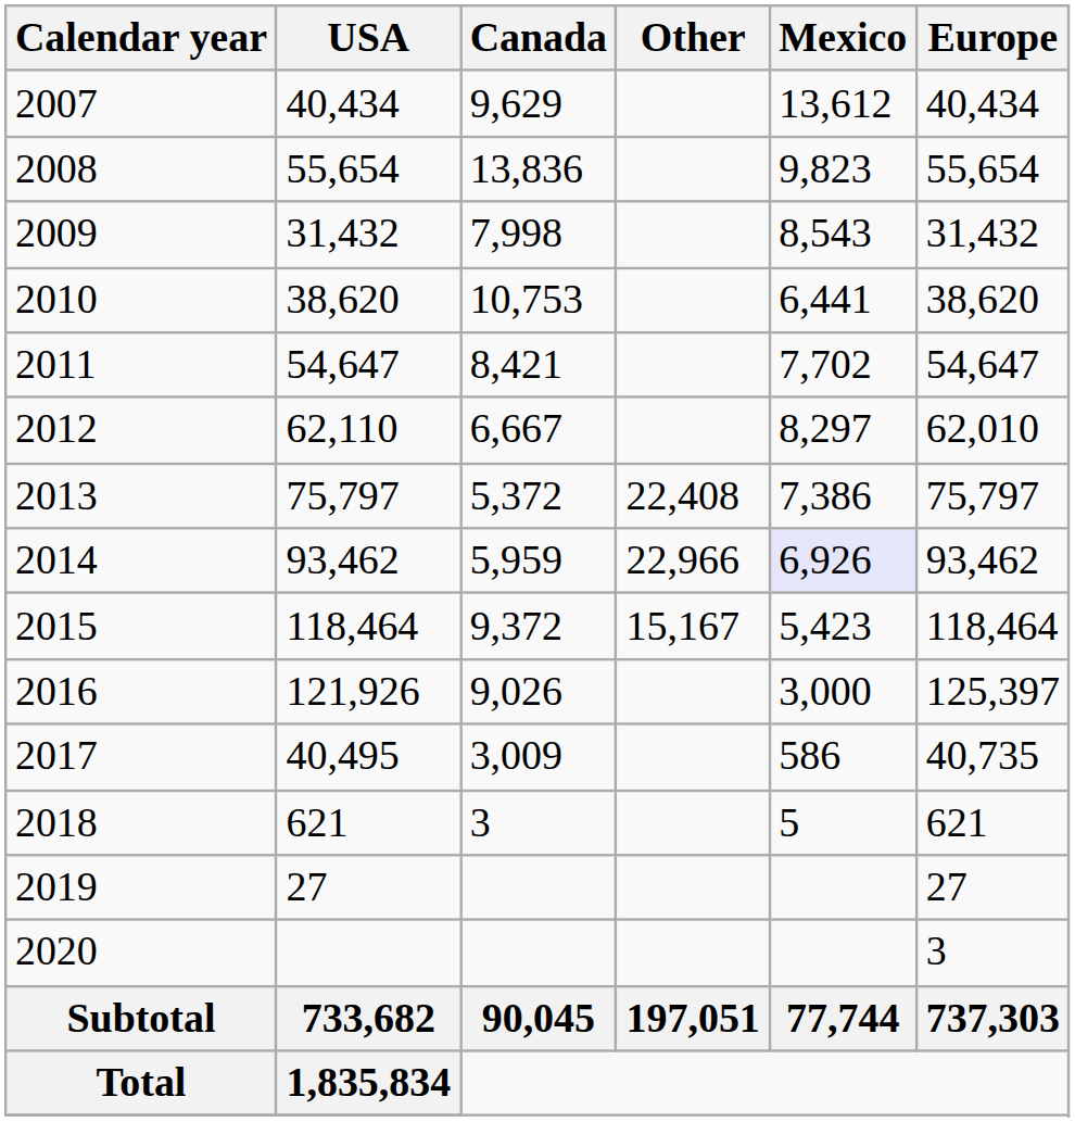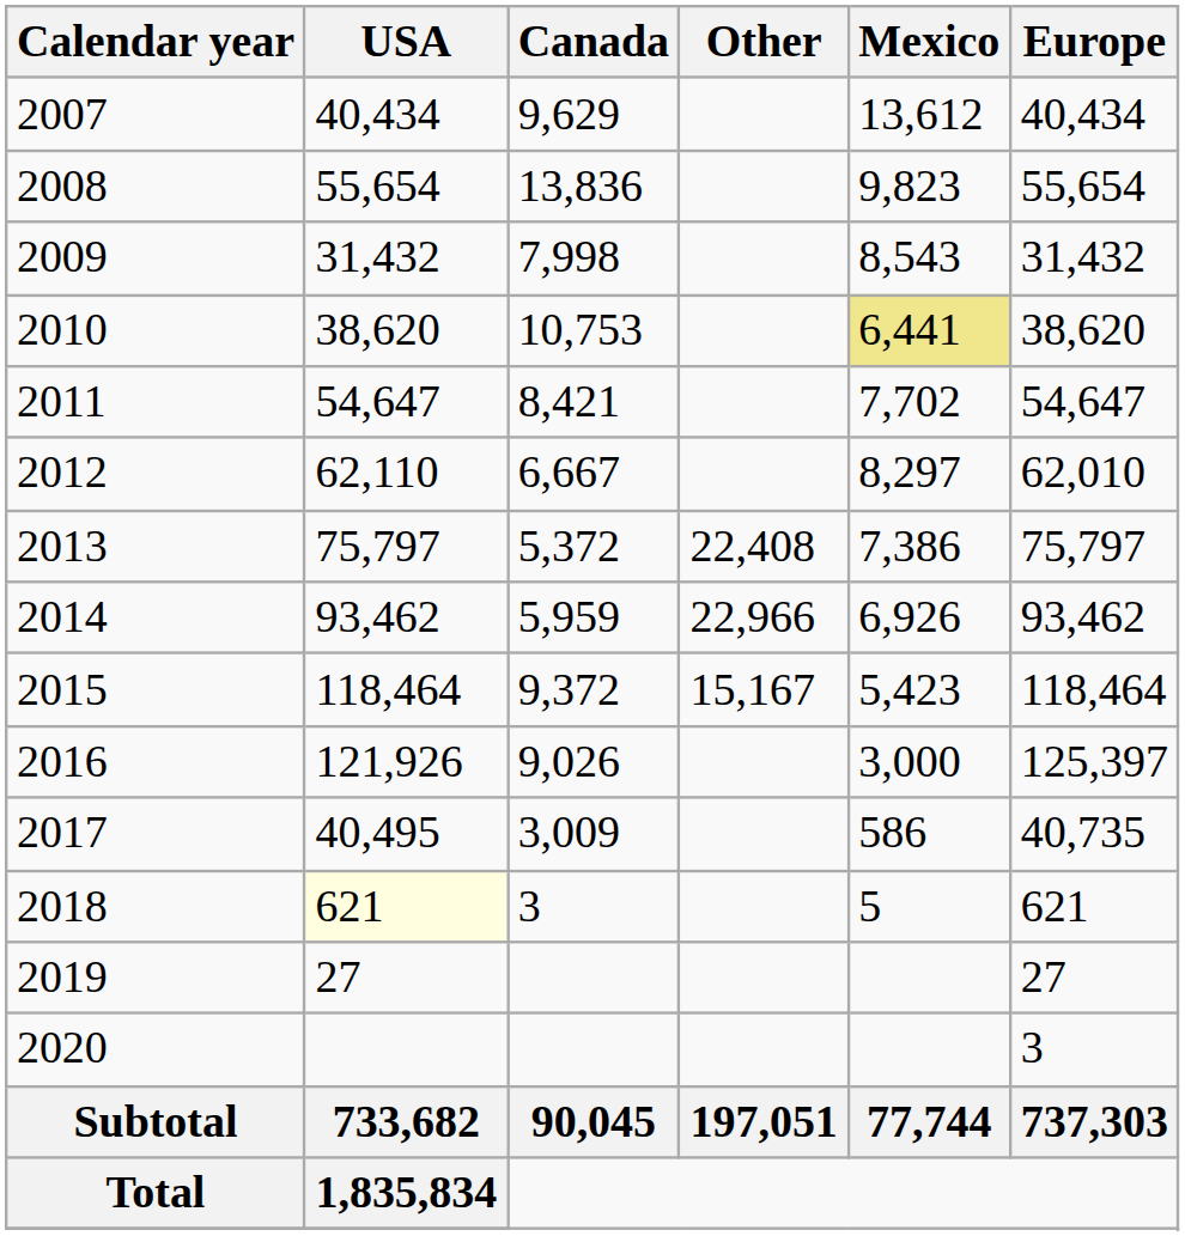2010 | Mexico: no background -> khaki background
2014 | Mexico: lavender background -> no background
2018 | USA: no background -> lightyellow background
